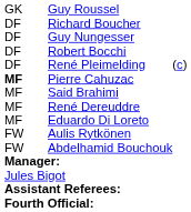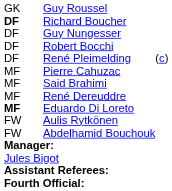Richard Boucher | column 1: normal -> bold
Pierre Cahuzac | column 1: bold -> normal
Eduardo Di Loreto | column 1: normal -> bold
